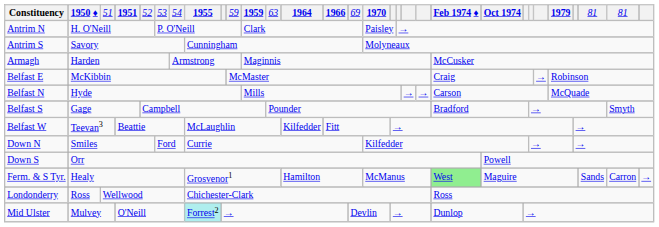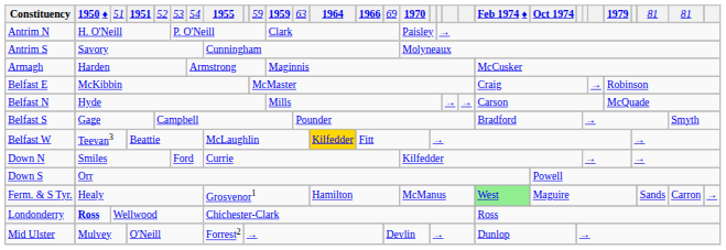Belfast W | 1964: no background -> gold background
Londonderry | 1950 ♦: normal -> bold
Mid Ulster | 1955: paleturquoise background -> no background
